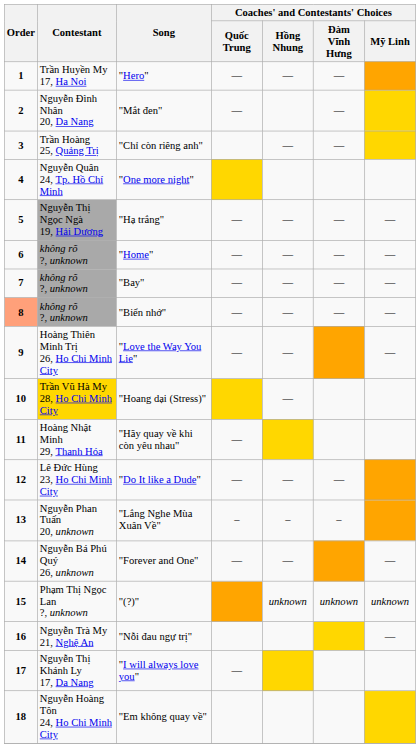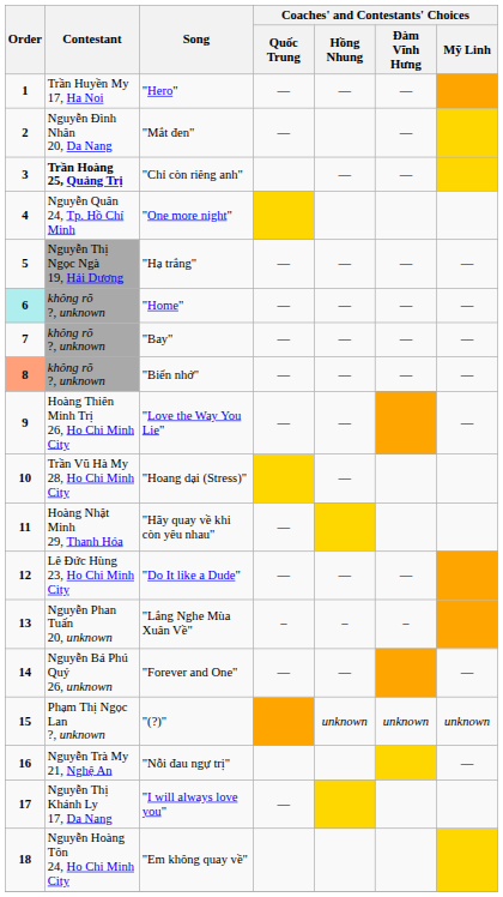"Chỉ còn riêng anh" | Contestant: normal -> bold
"Home" | Order: no background -> paleturquoise background
"Hoang dại (Stress)" | Contestant: gold background -> no background
